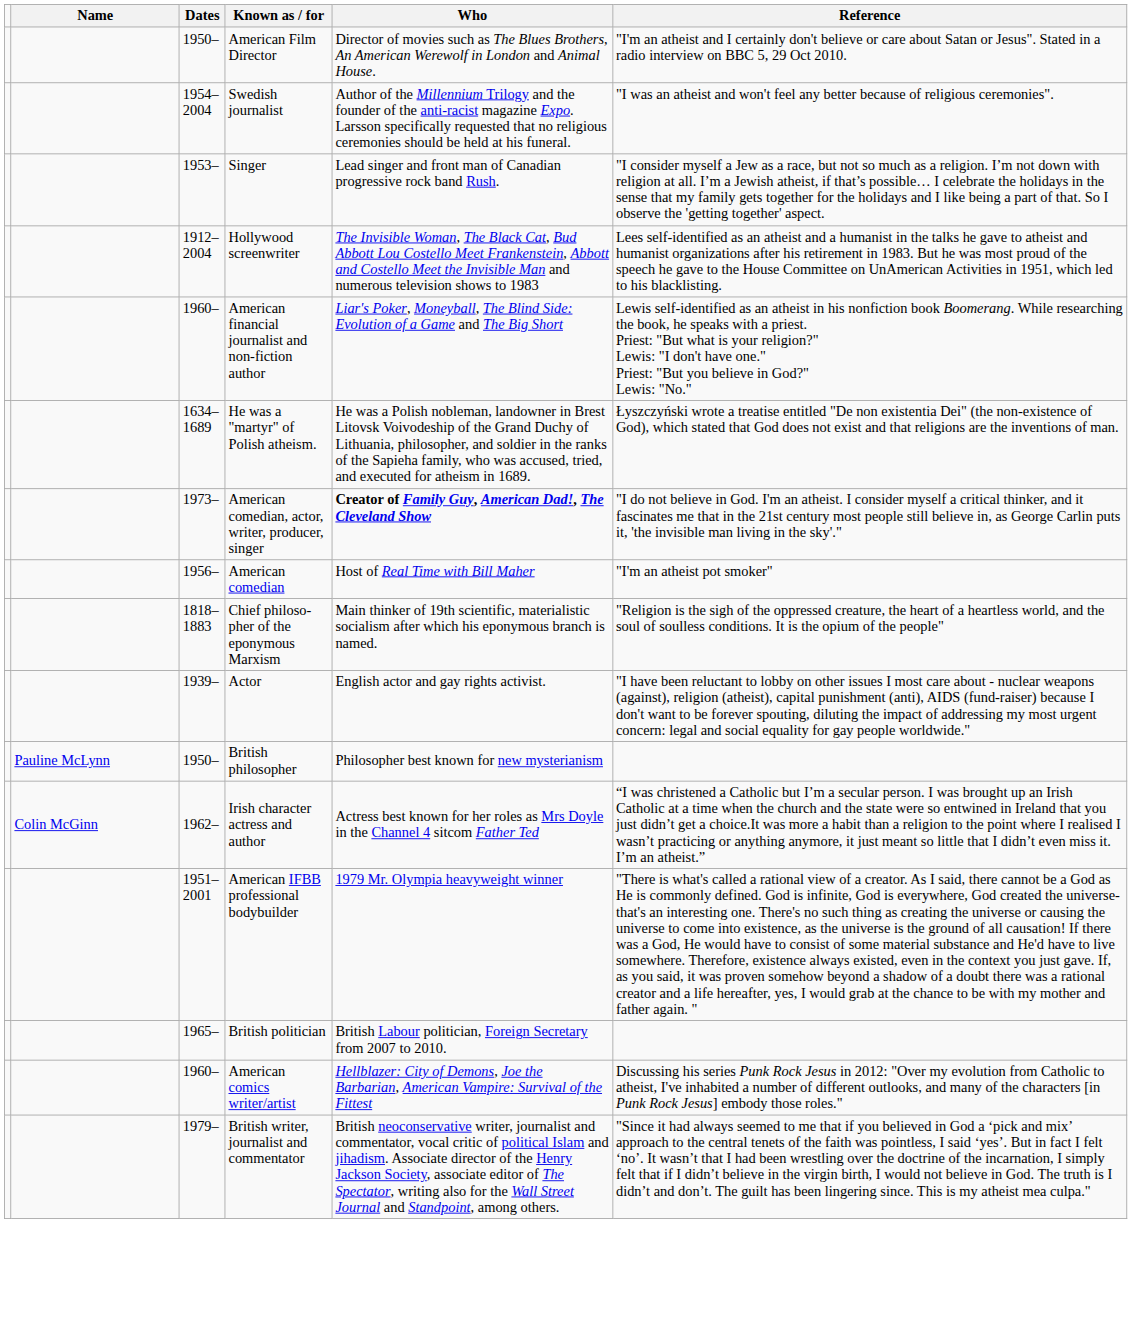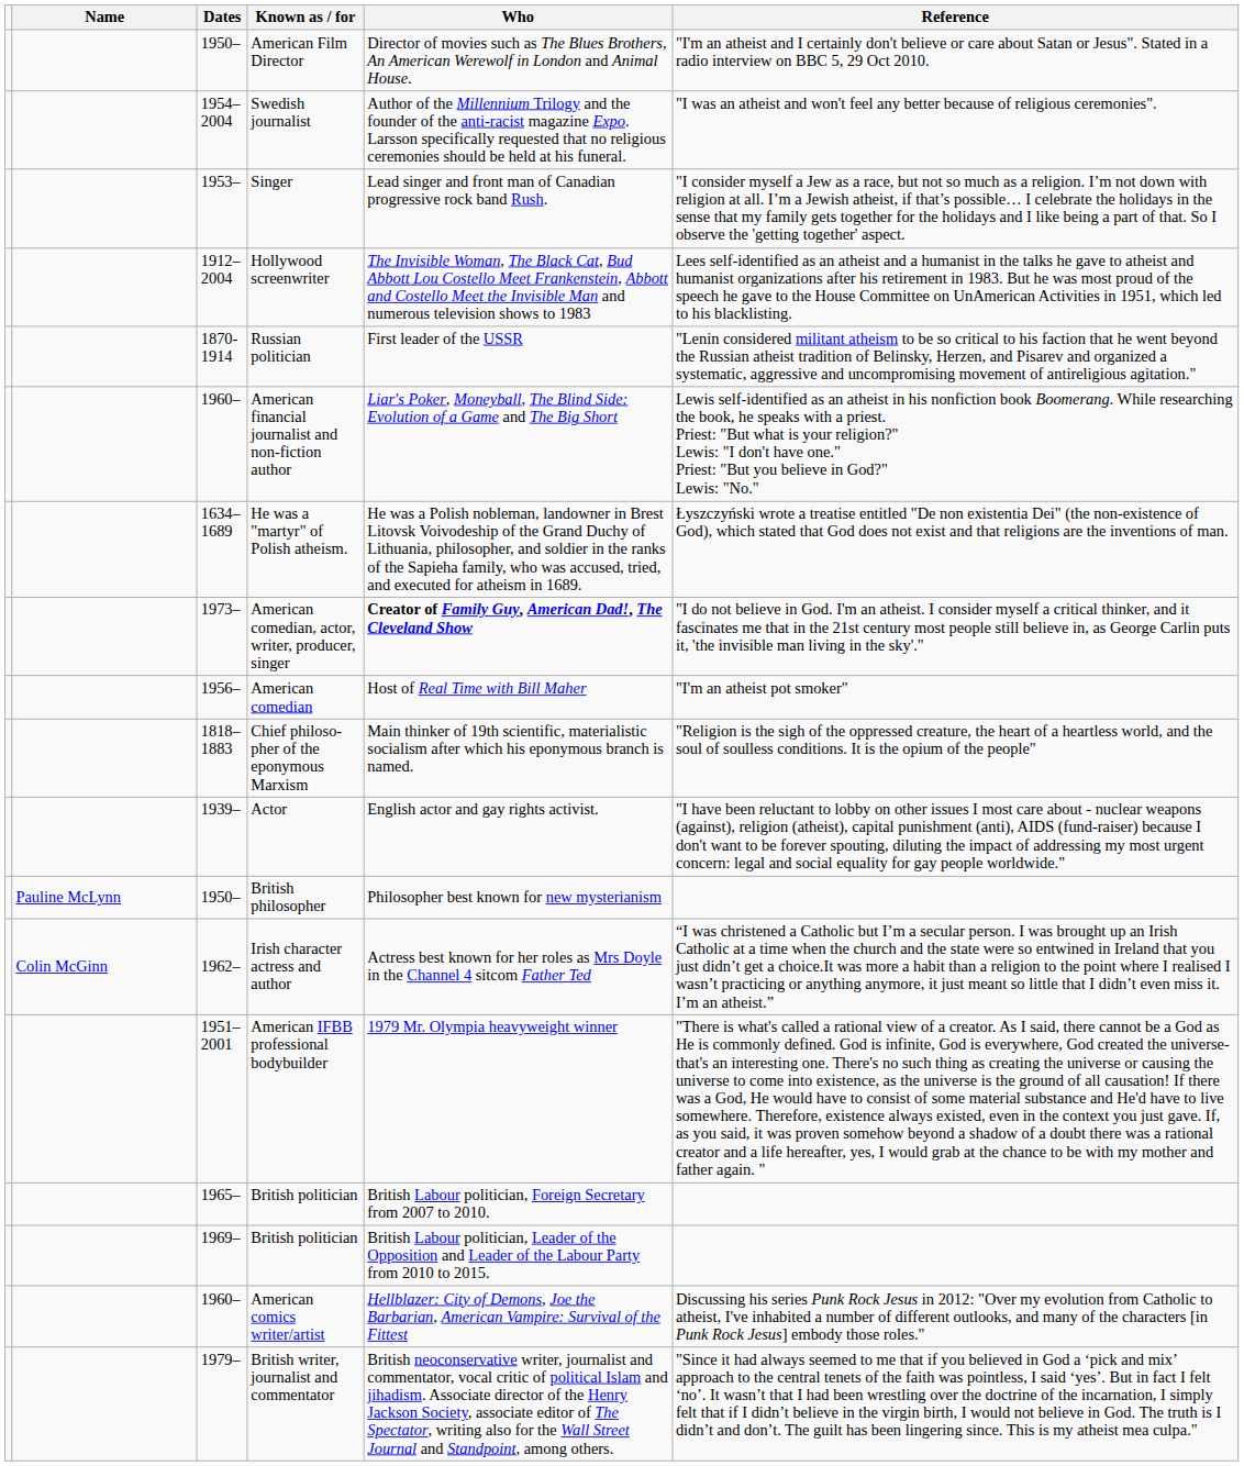+ row: 1870-1914 | Russian politician | First leader of the USSR | "Lenin considered militant atheism to be so critical to his faction that he went beyond the Russian atheist tradition of Belinsky, Herzen, and Pisarev and organized a systematic, aggressive and uncompromising movement of antireligious agitation."
+ row: 1969– | British politician | British Labour politician, Leader of the Opposition and Leader of the Labour Party from 2010 to 2015.
